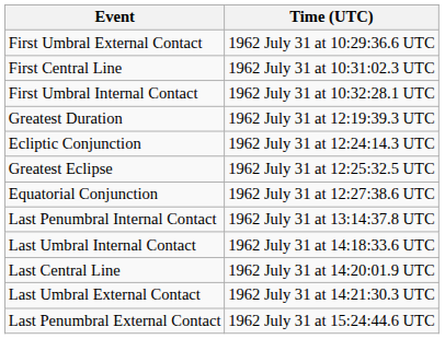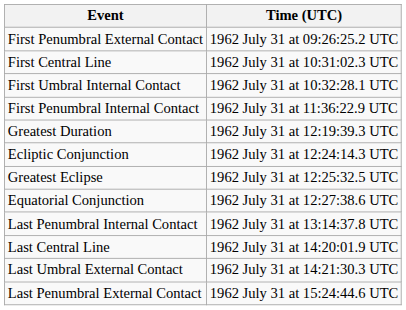+ row: First Penumbral External Contact | 1962 July 31 at 09:26:25.2 UTC
- row: First Umbral External Contact | 1962 July 31 at 10:29:36.6 UTC
+ row: First Penumbral Internal Contact | 1962 July 31 at 11:36:22.9 UTC
- row: Last Umbral Internal Contact | 1962 July 31 at 14:18:33.6 UTC
